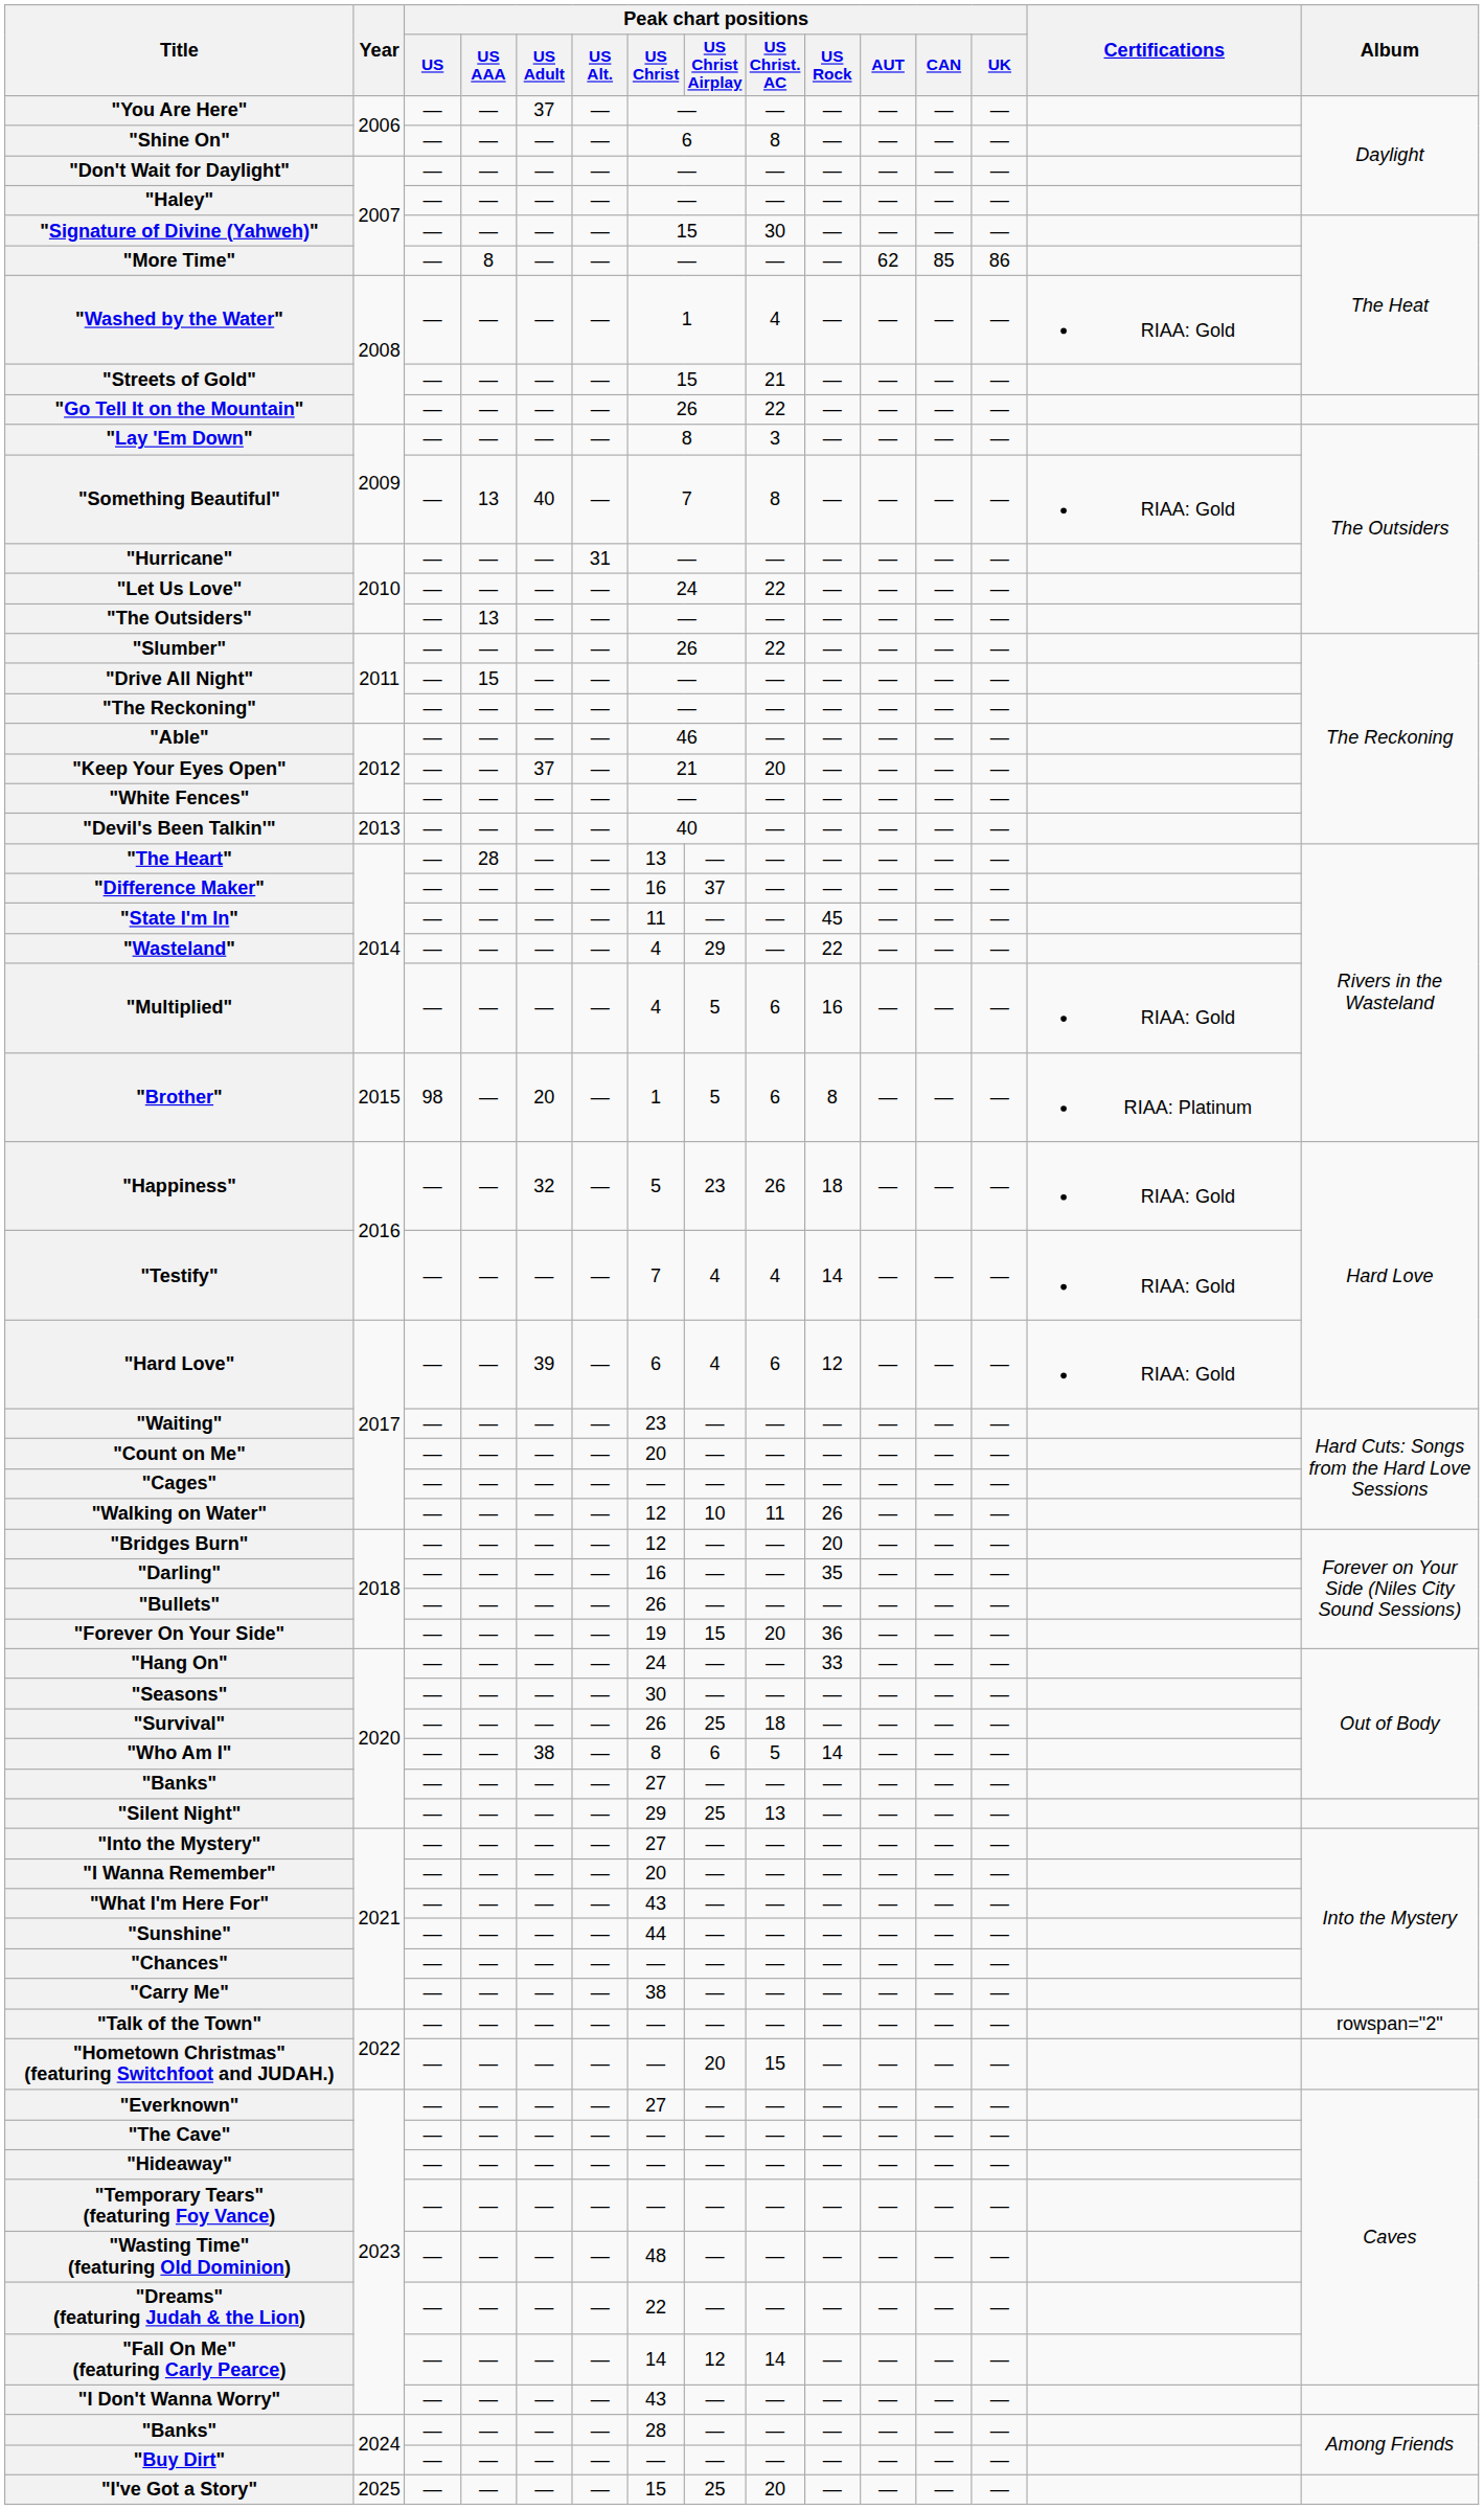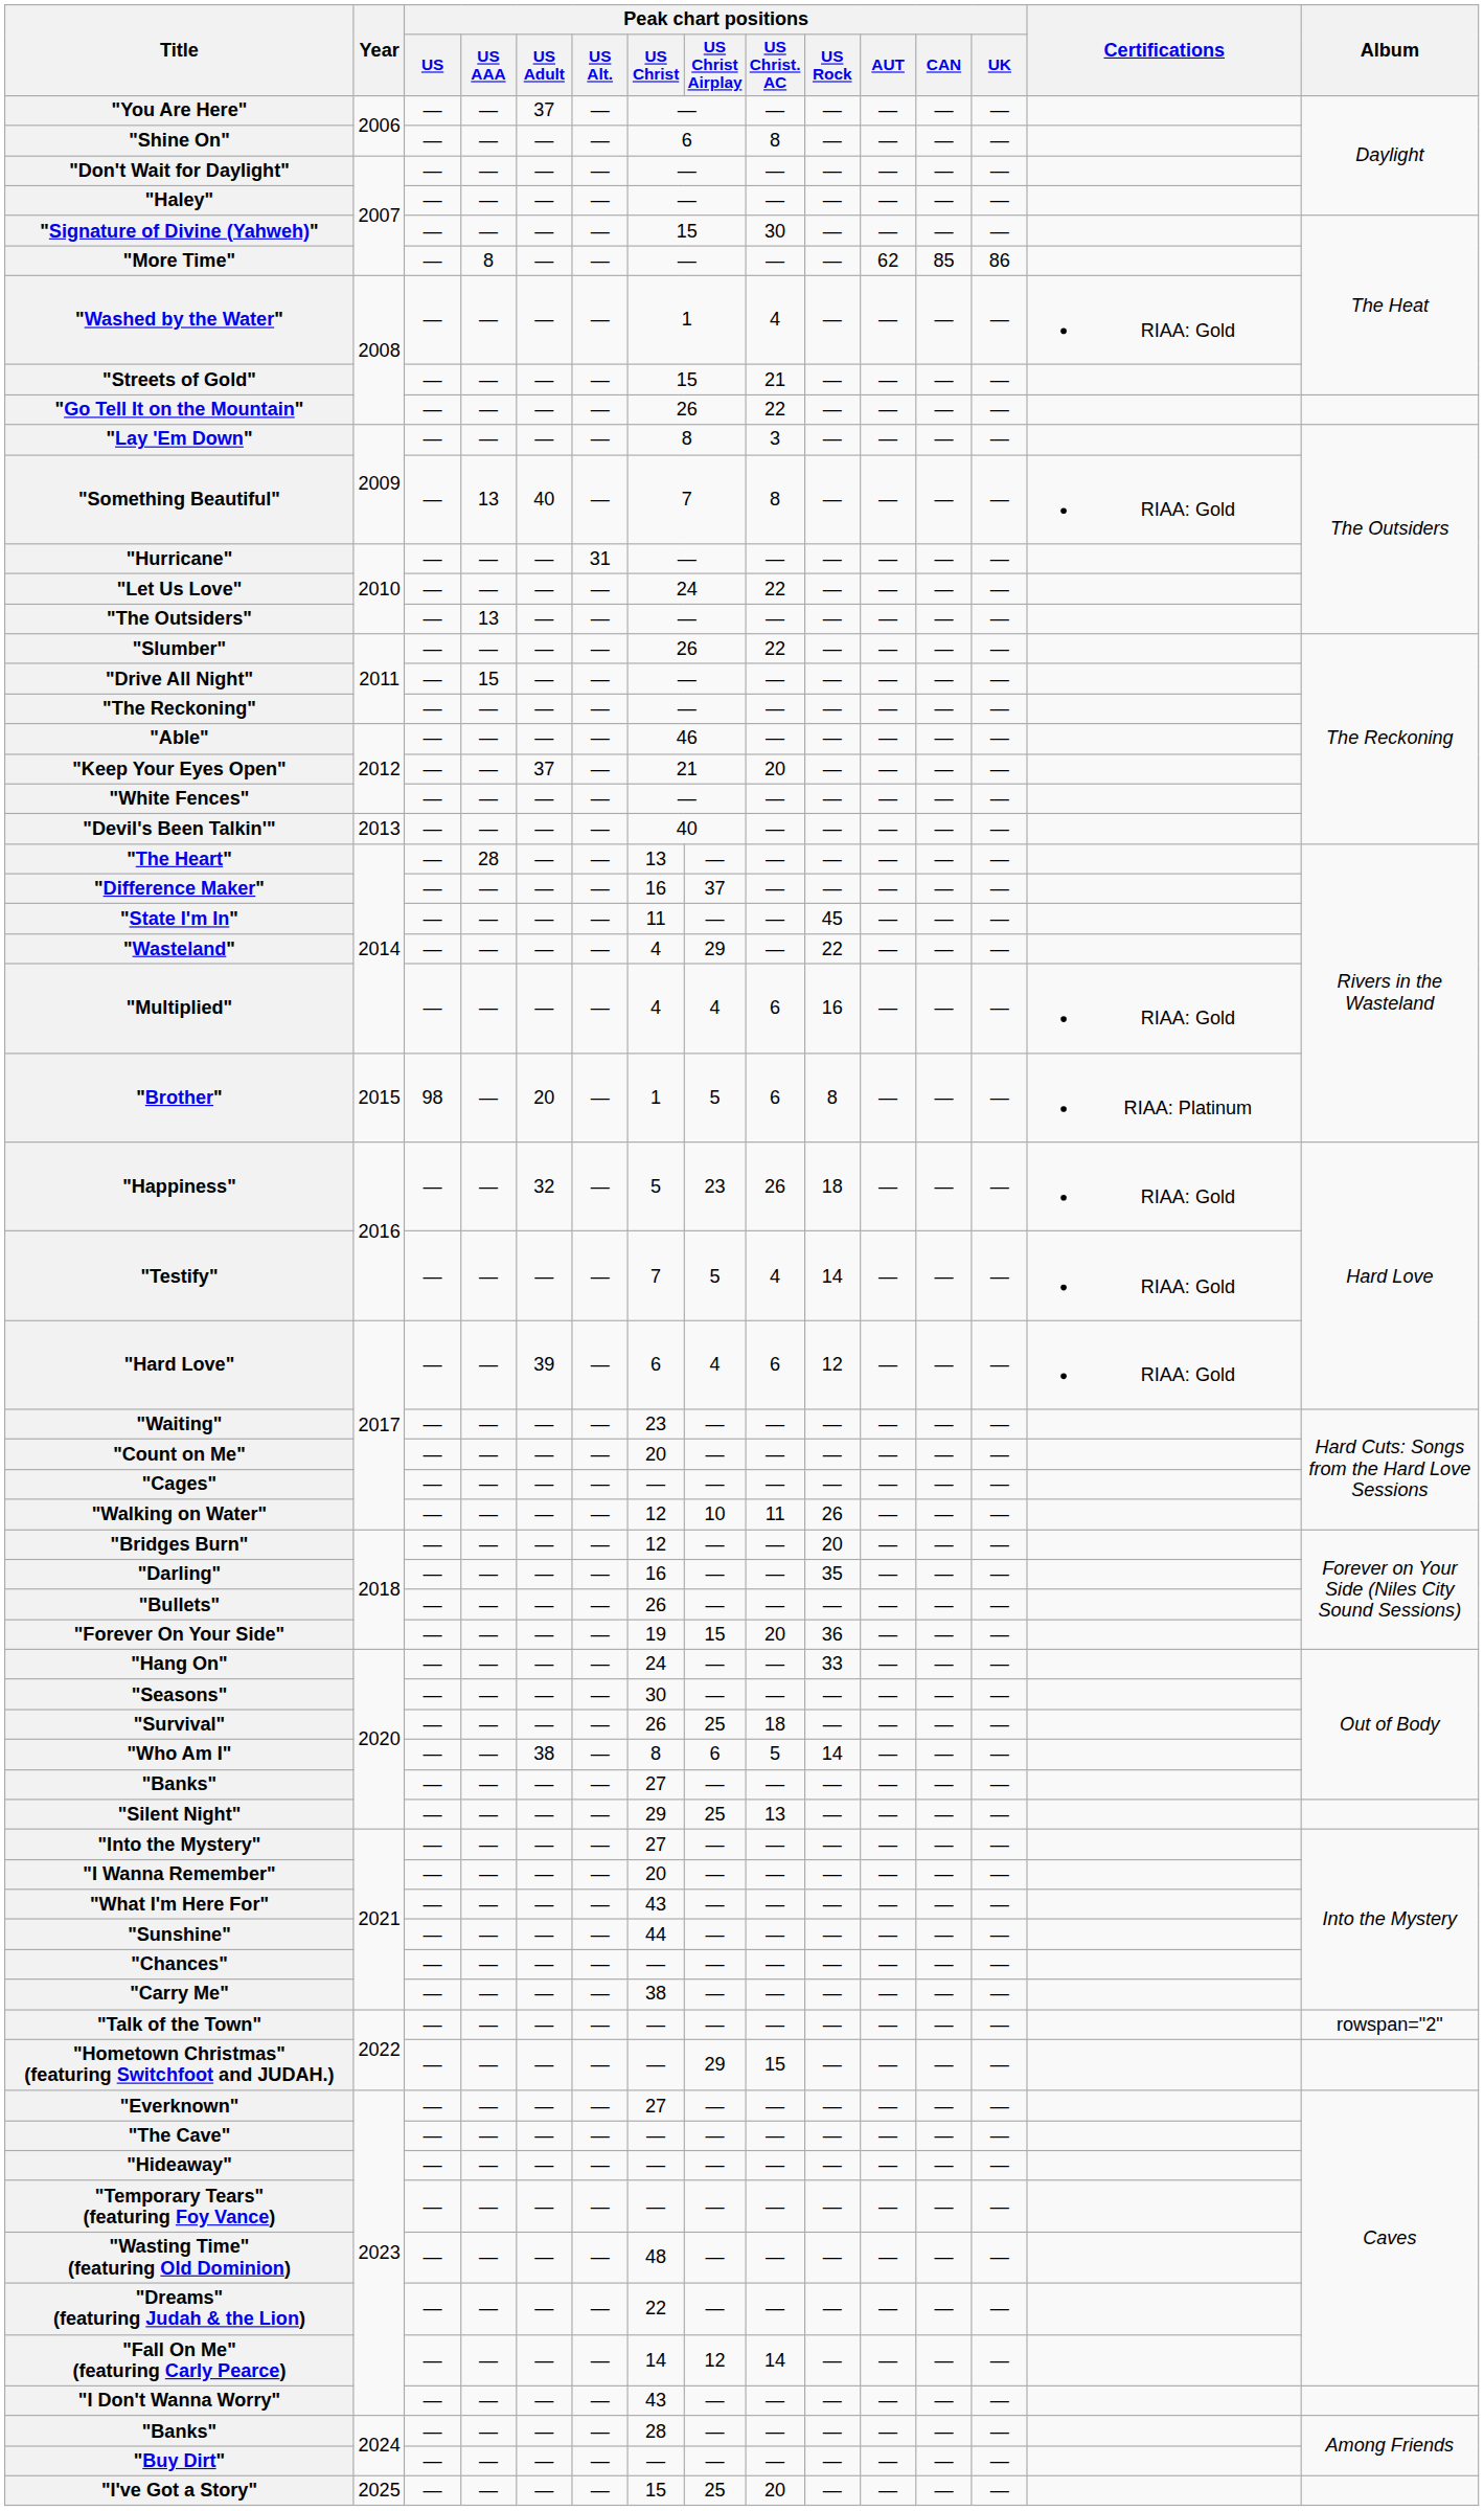"Multiplied" | Peak chart positions / US Christ Airplay: 5 -> 4
"Testify" | Peak chart positions / US Christ Airplay: 4 -> 5
"Hometown Christmas" (featuring Switchfoot and JUDAH.) | Peak chart positions / US Christ Airplay: 20 -> 29
